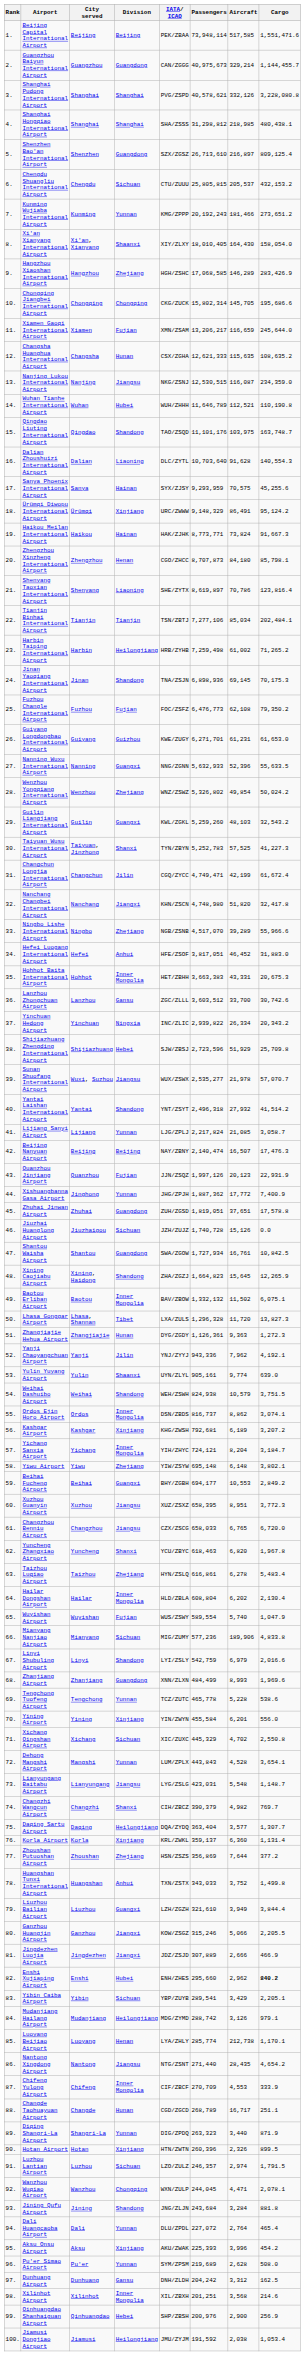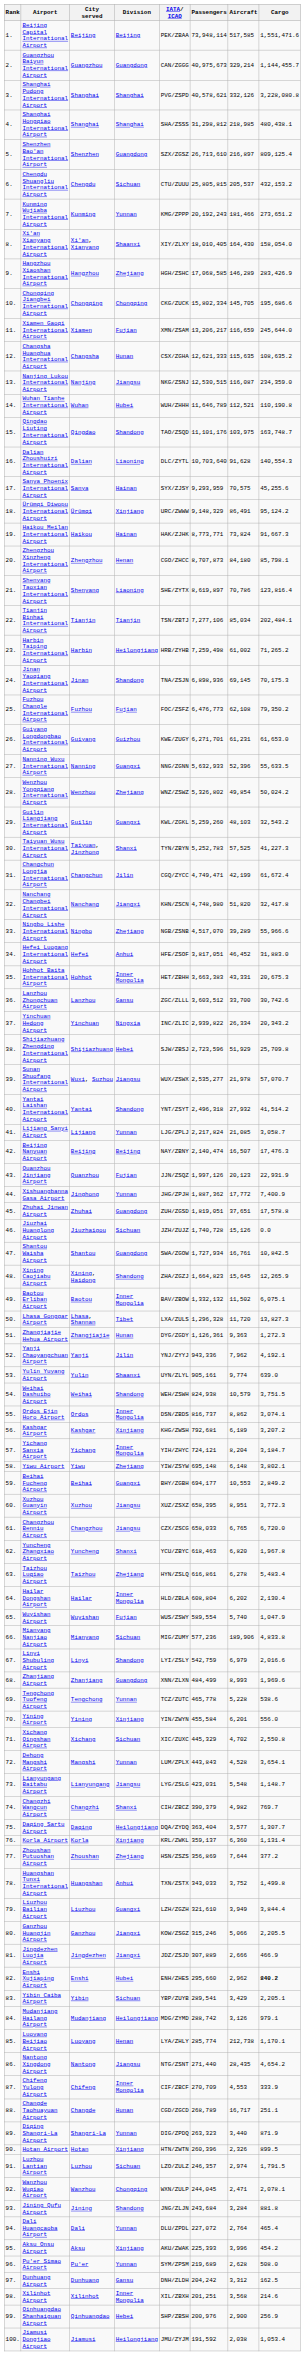Chongqing Jiangbei International Airport | Passengers: 15,802,314 -> 15,802,334
Wanzhou Wuqiao Airport | Aircraft: 4,471 -> 2,471
